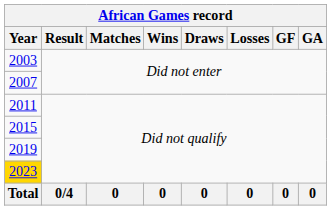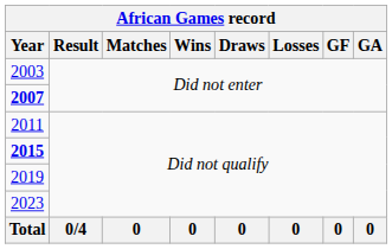2007 | African Games record / Year: normal -> bold
2015 | African Games record / Year: normal -> bold
2023 | African Games record / Year: gold background -> no background
